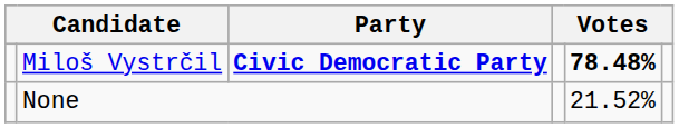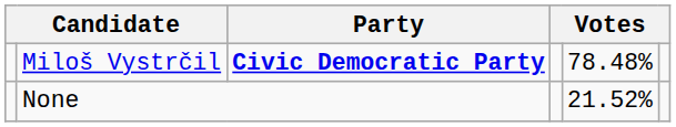Miloš Vystrčil | column 5: bold -> normal
